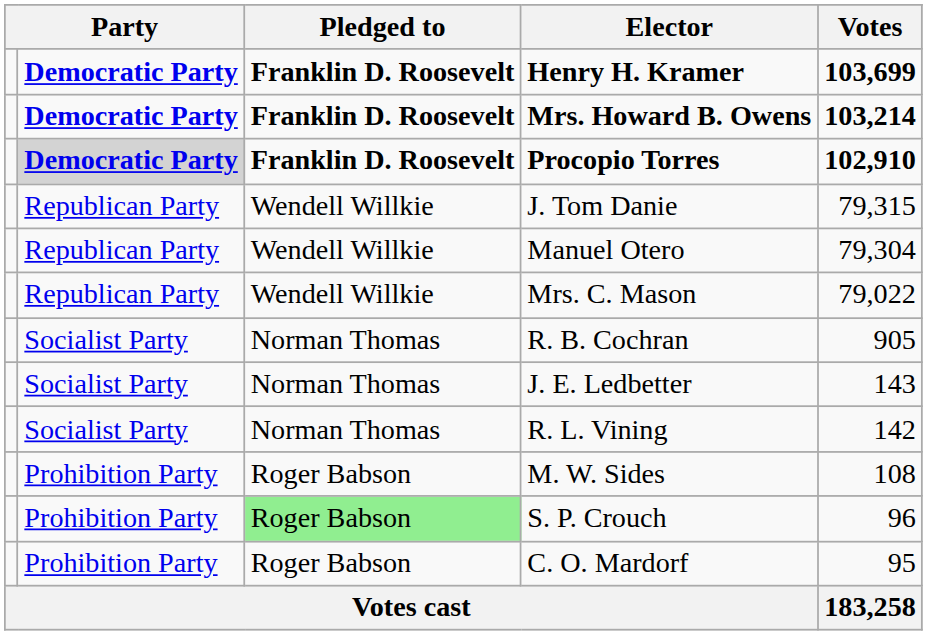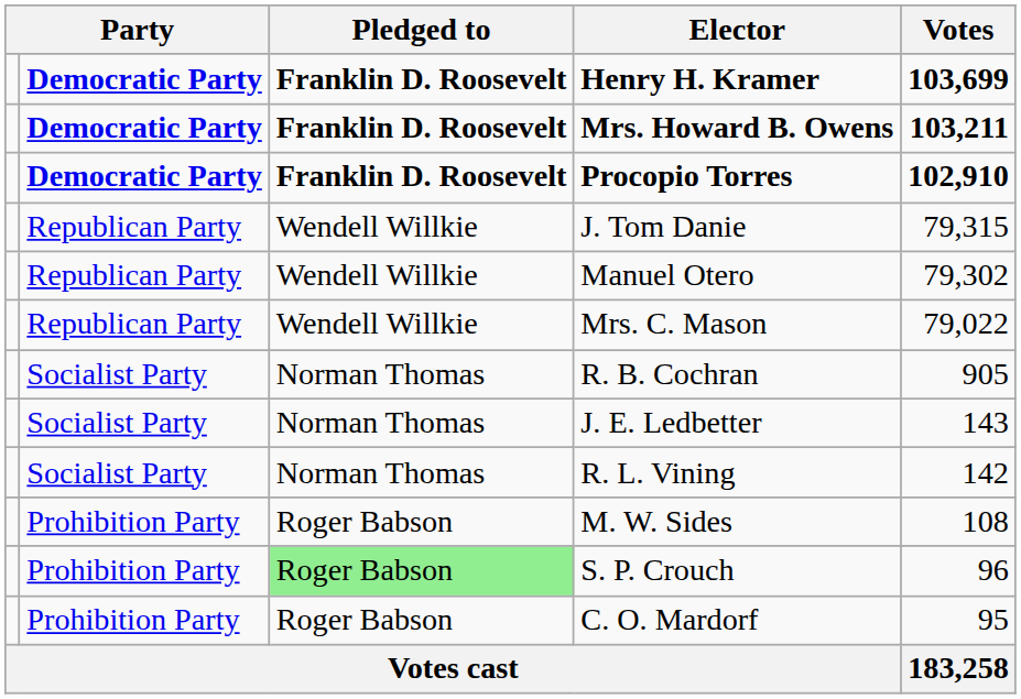Mrs. Howard B. Owens | Votes: 103,214 -> 103,211
Procopio Torres | column 2: lightgrey background -> no background
Manuel Otero | Votes: 79,304 -> 79,302
